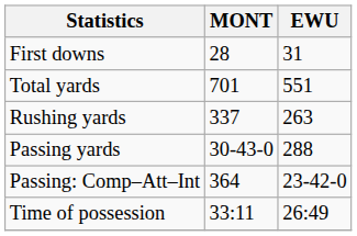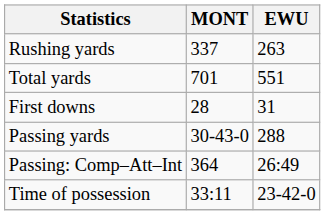rows swapped: First downs <-> Rushing yards
Passing: Comp–Att–Int | EWU: 23-42-0 -> 26:49
Time of possession | EWU: 26:49 -> 23-42-0
